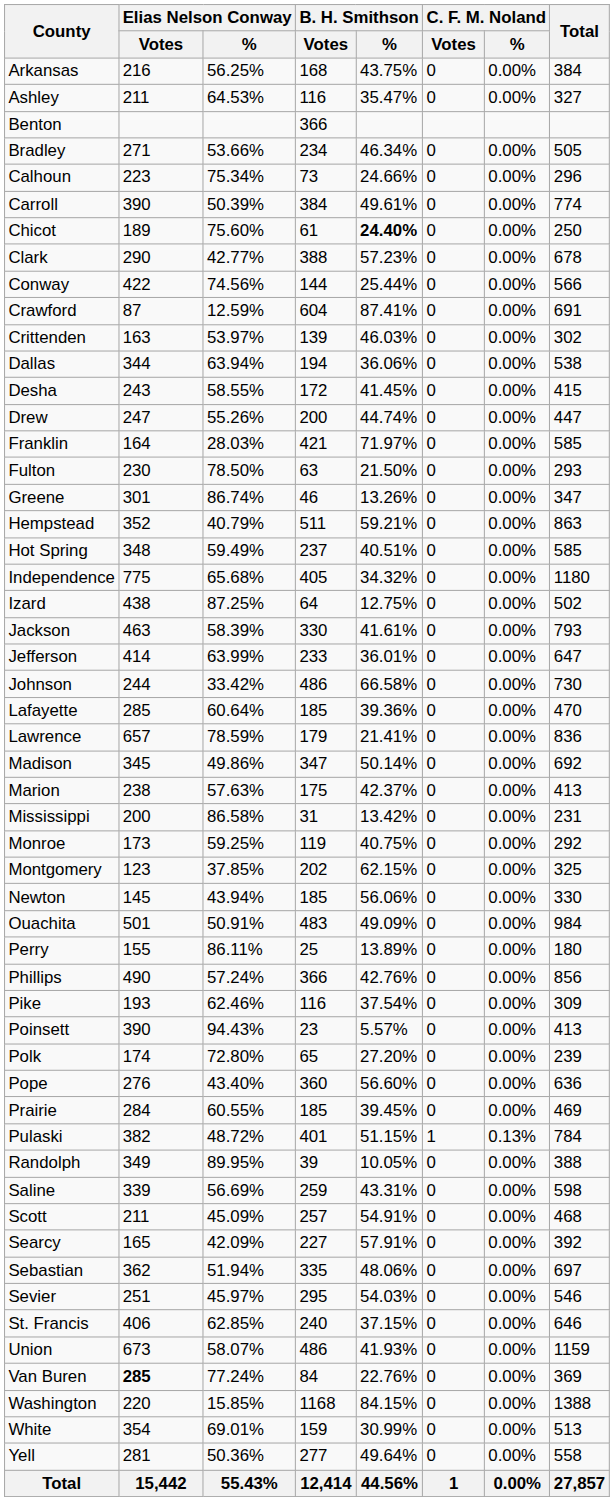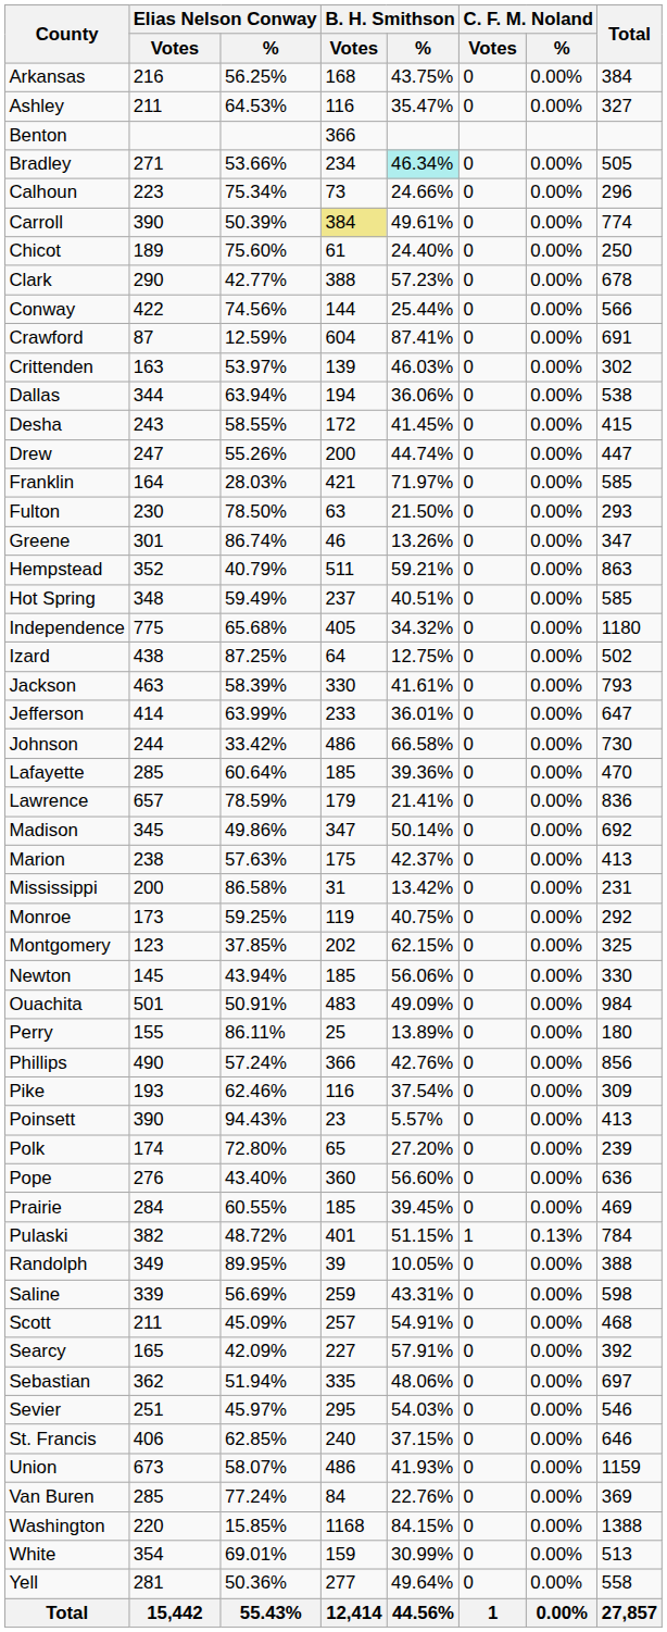Bradley | B. H. Smithson / %: no background -> paleturquoise background
Carroll | B. H. Smithson / Votes: no background -> khaki background
Chicot | B. H. Smithson / %: bold -> normal
Van Buren | Elias Nelson Conway / Votes: bold -> normal
